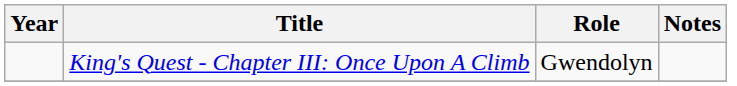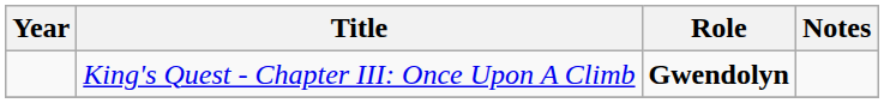King's Quest - Chapter III: Once Upon A Climb | Role: normal -> bold
